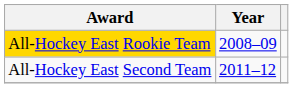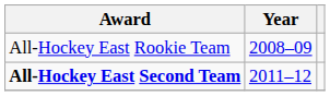row 2 | Award: gold background -> no background
row 3 | Award: normal -> bold
